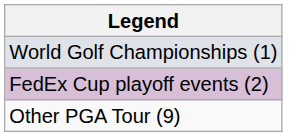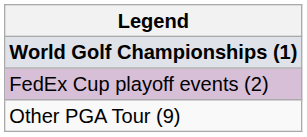row 2 | column 1: normal -> bold
